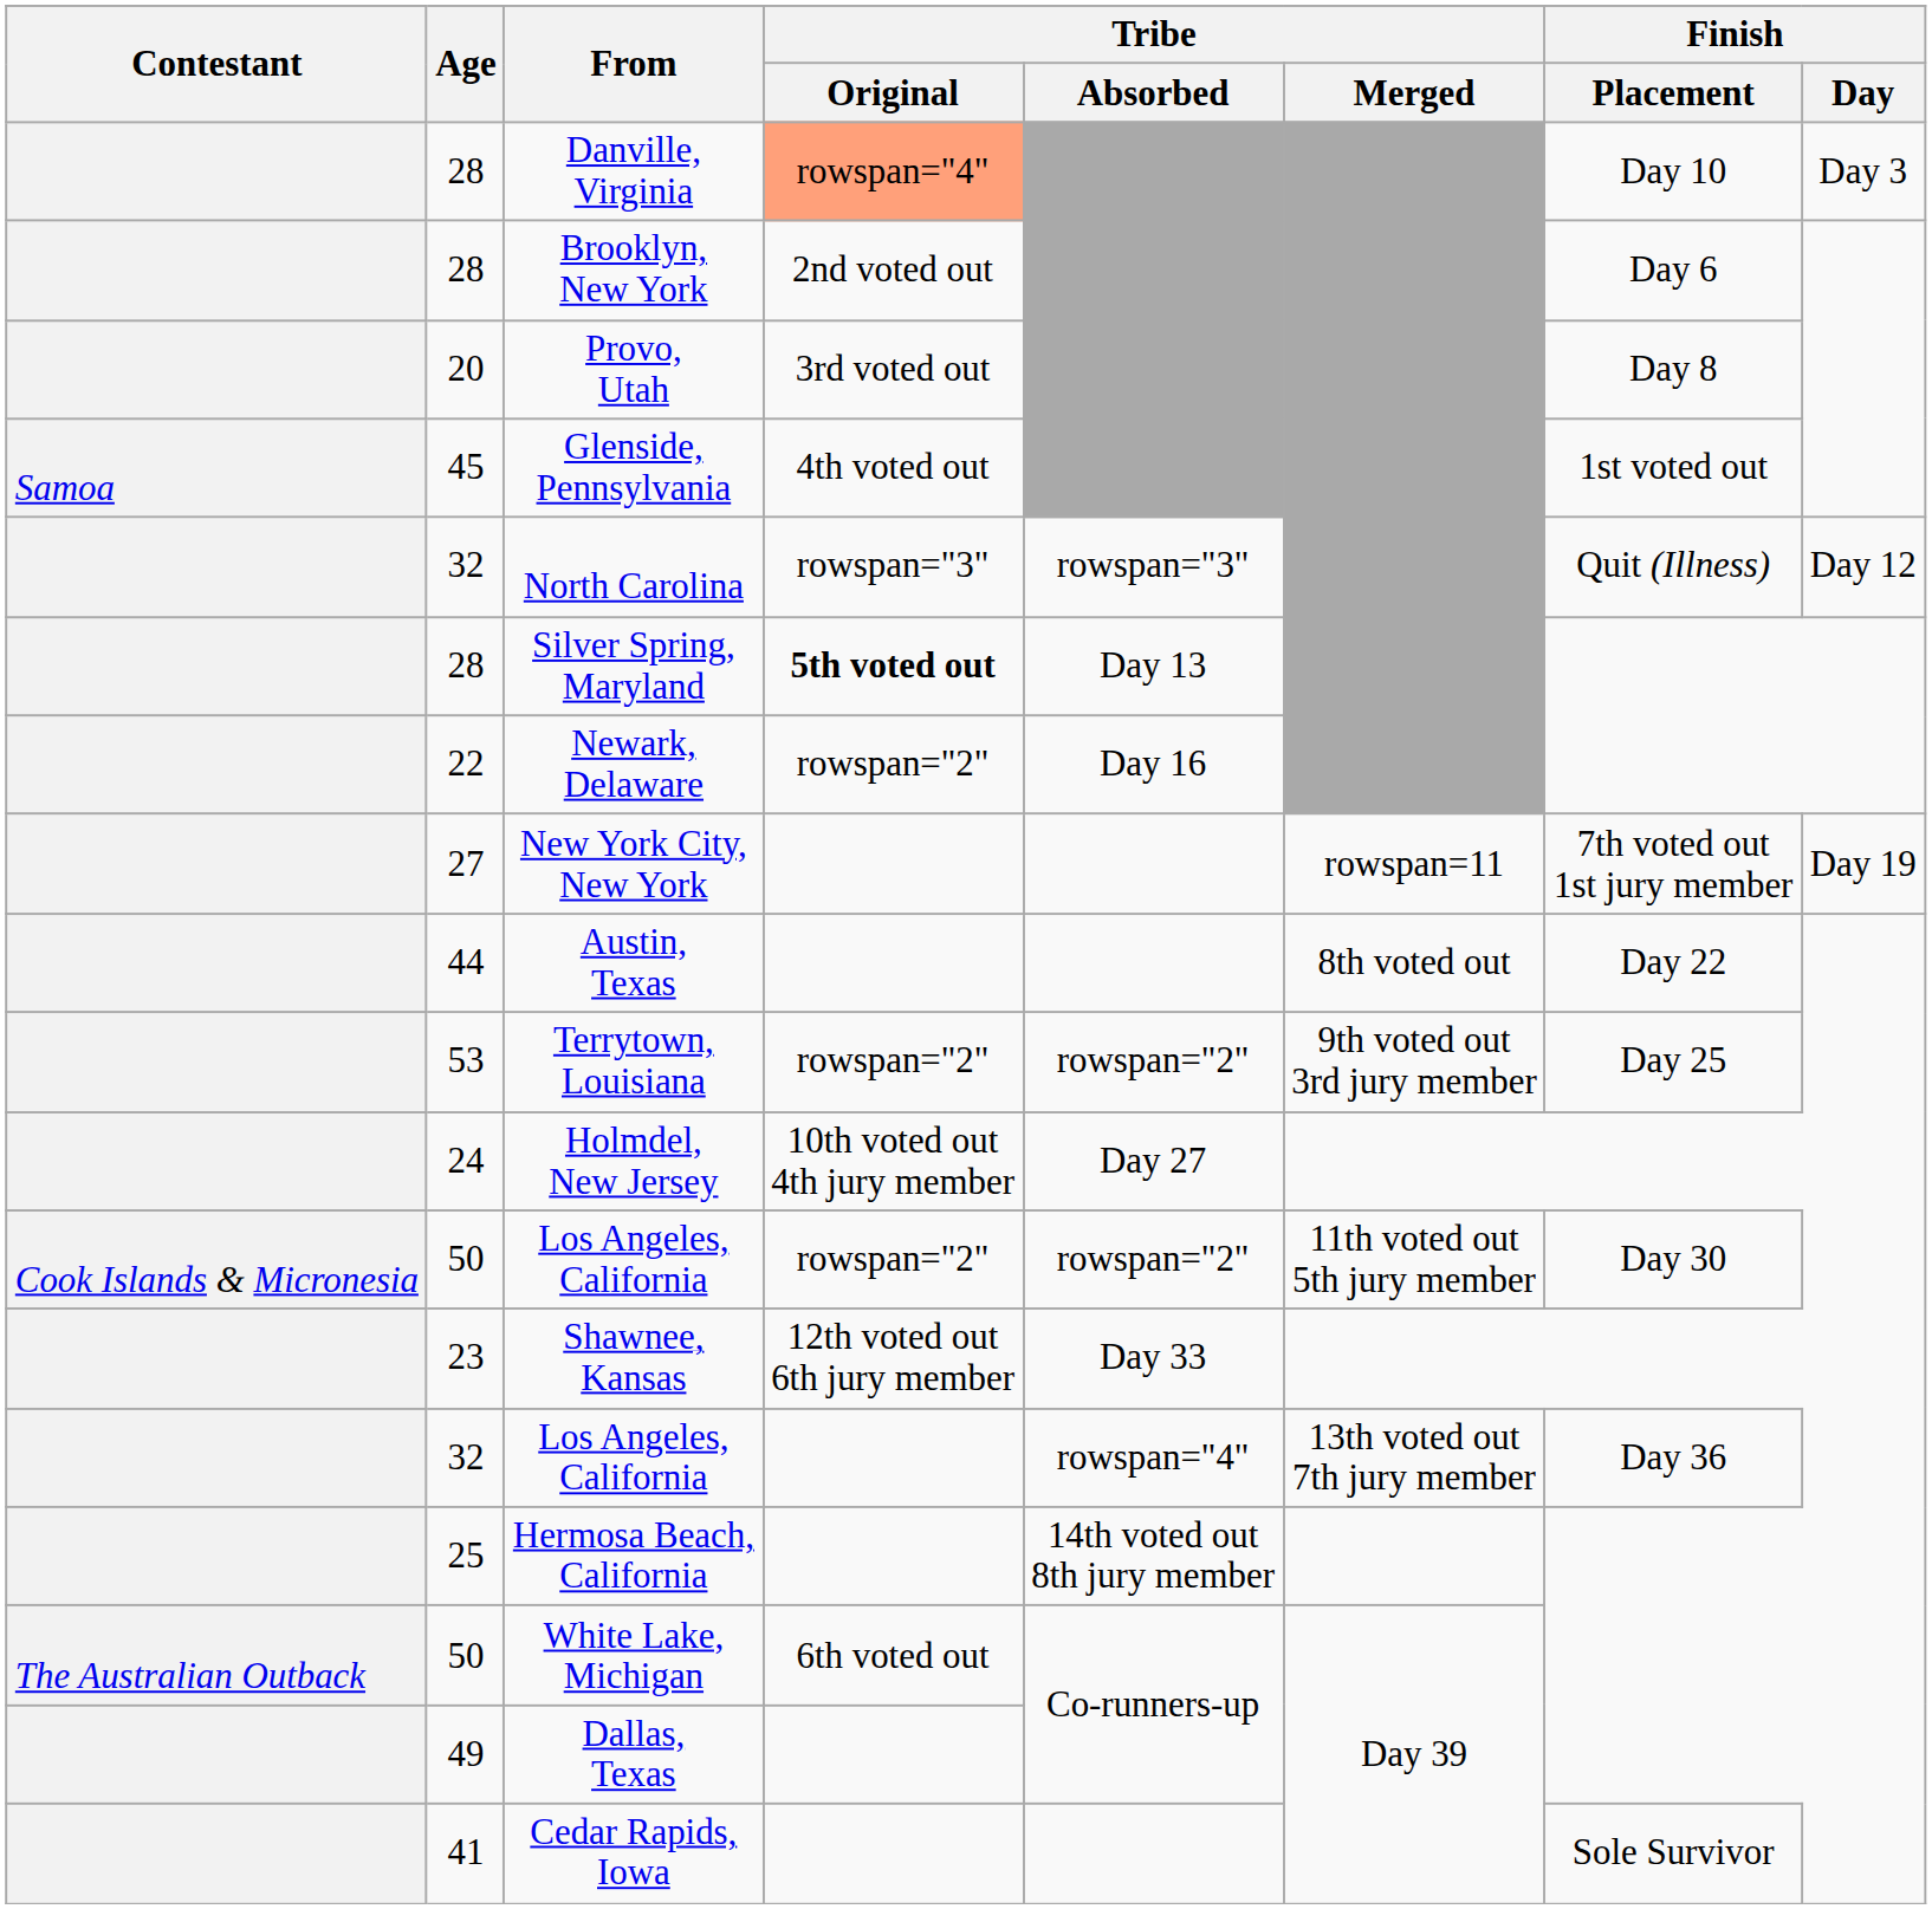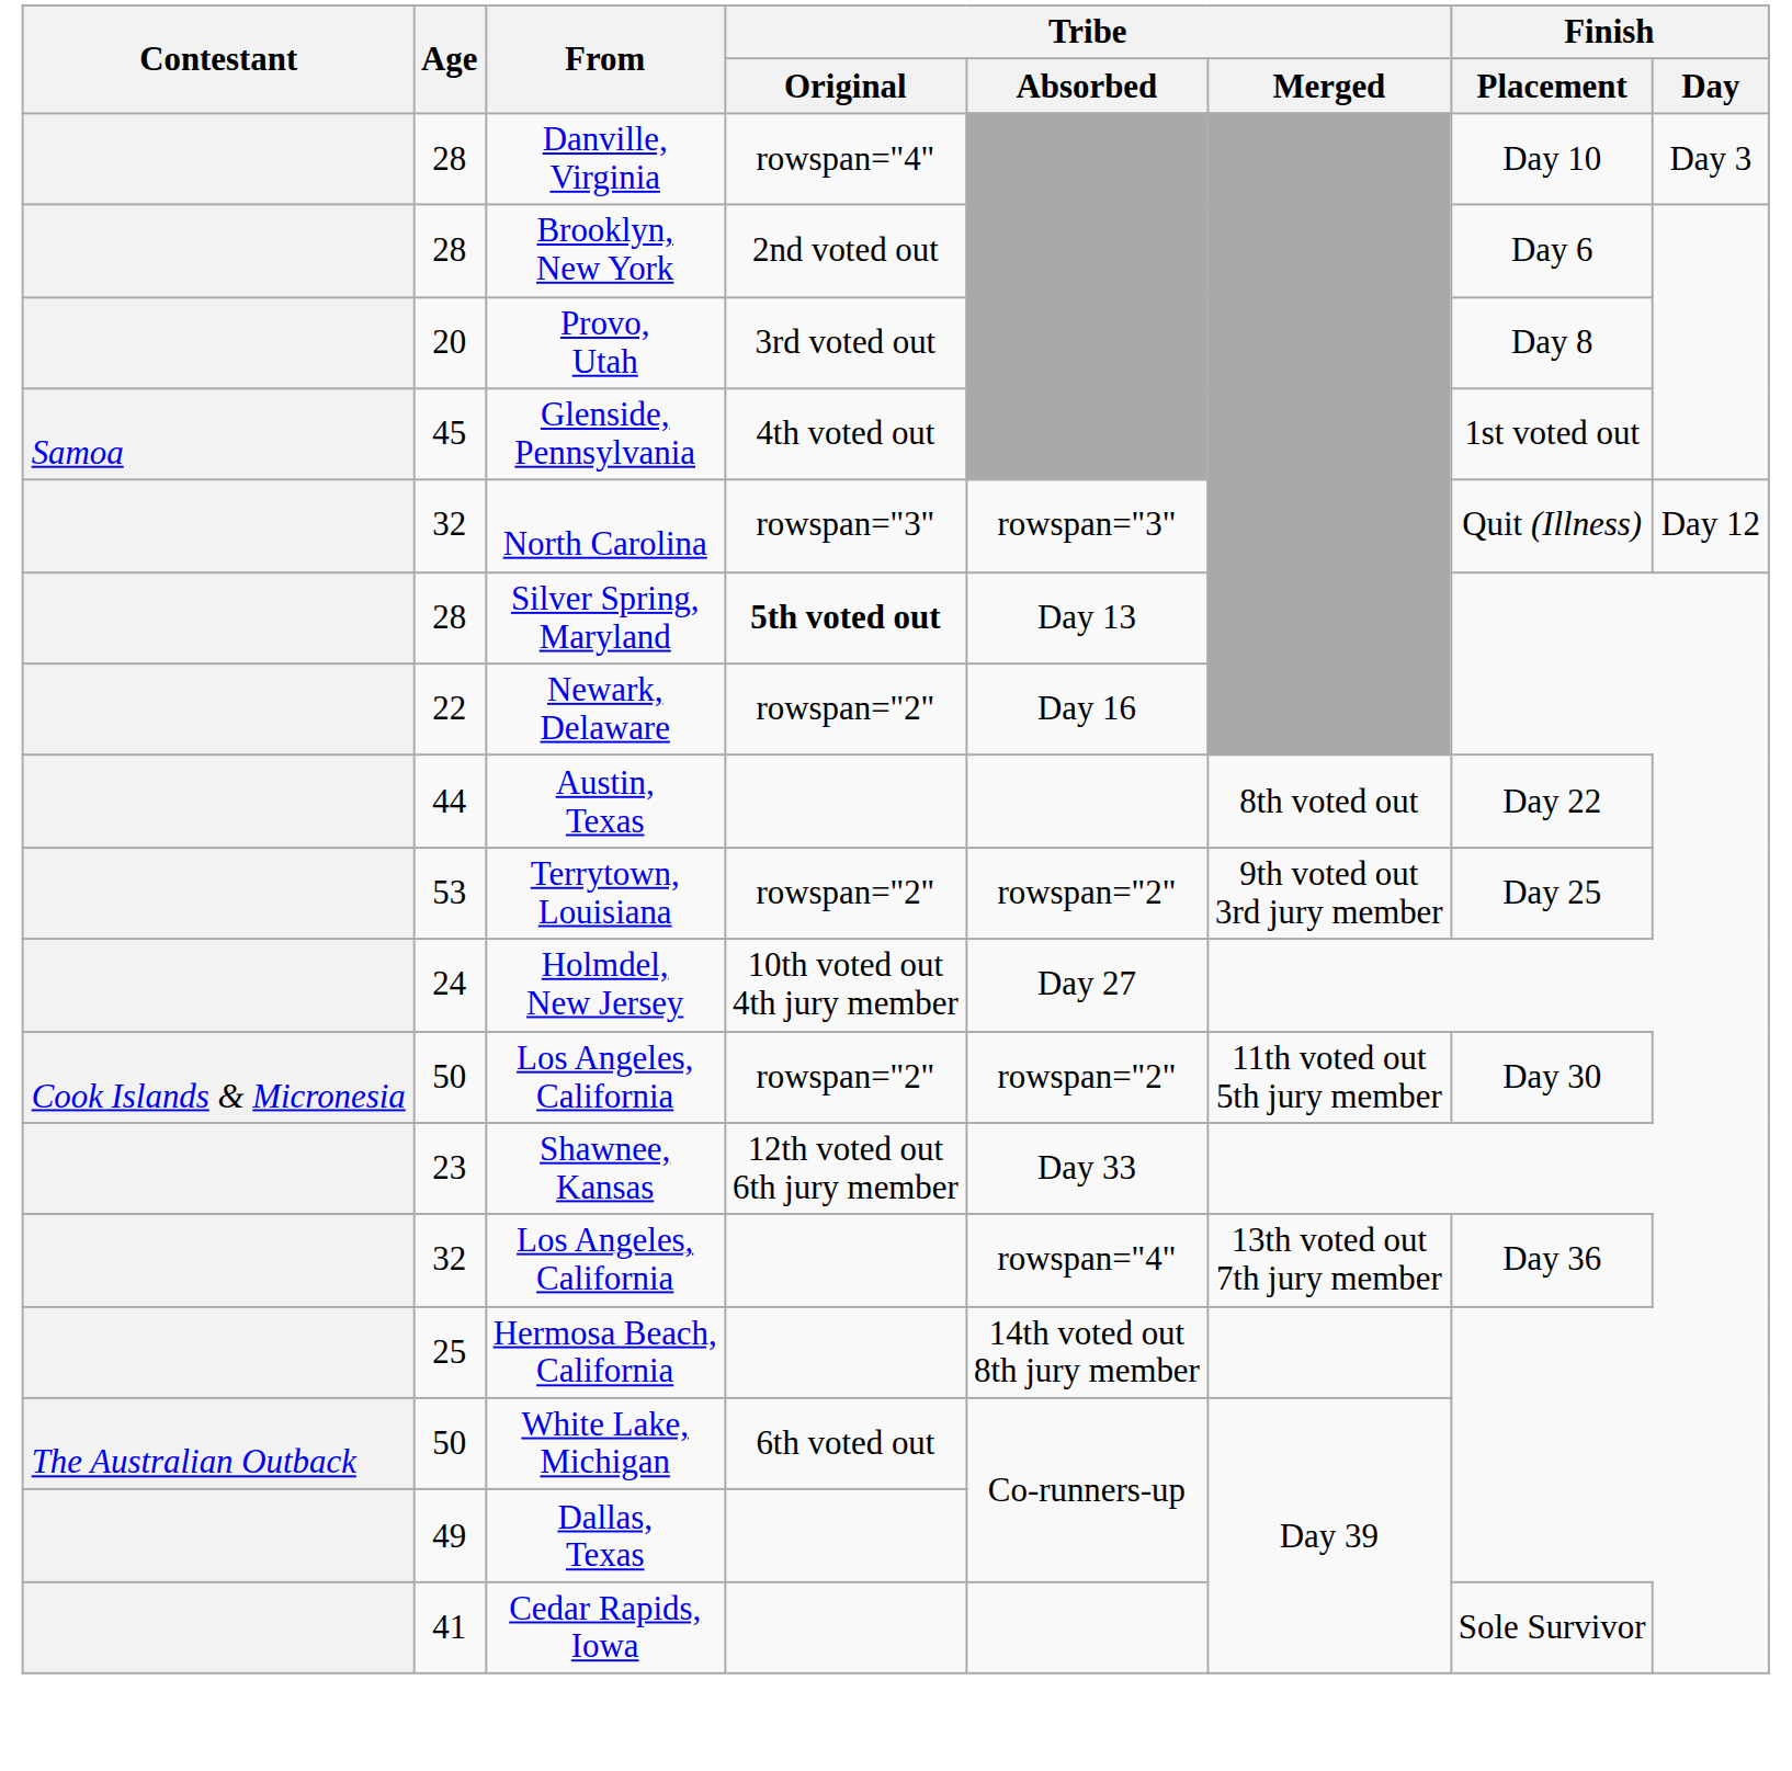Danville, Virginia | Tribe / Original: lightsalmon background -> no background
- row: 27 | New York City, New York | rowspan=11 | 7th voted out 1st jury member | Day 19
